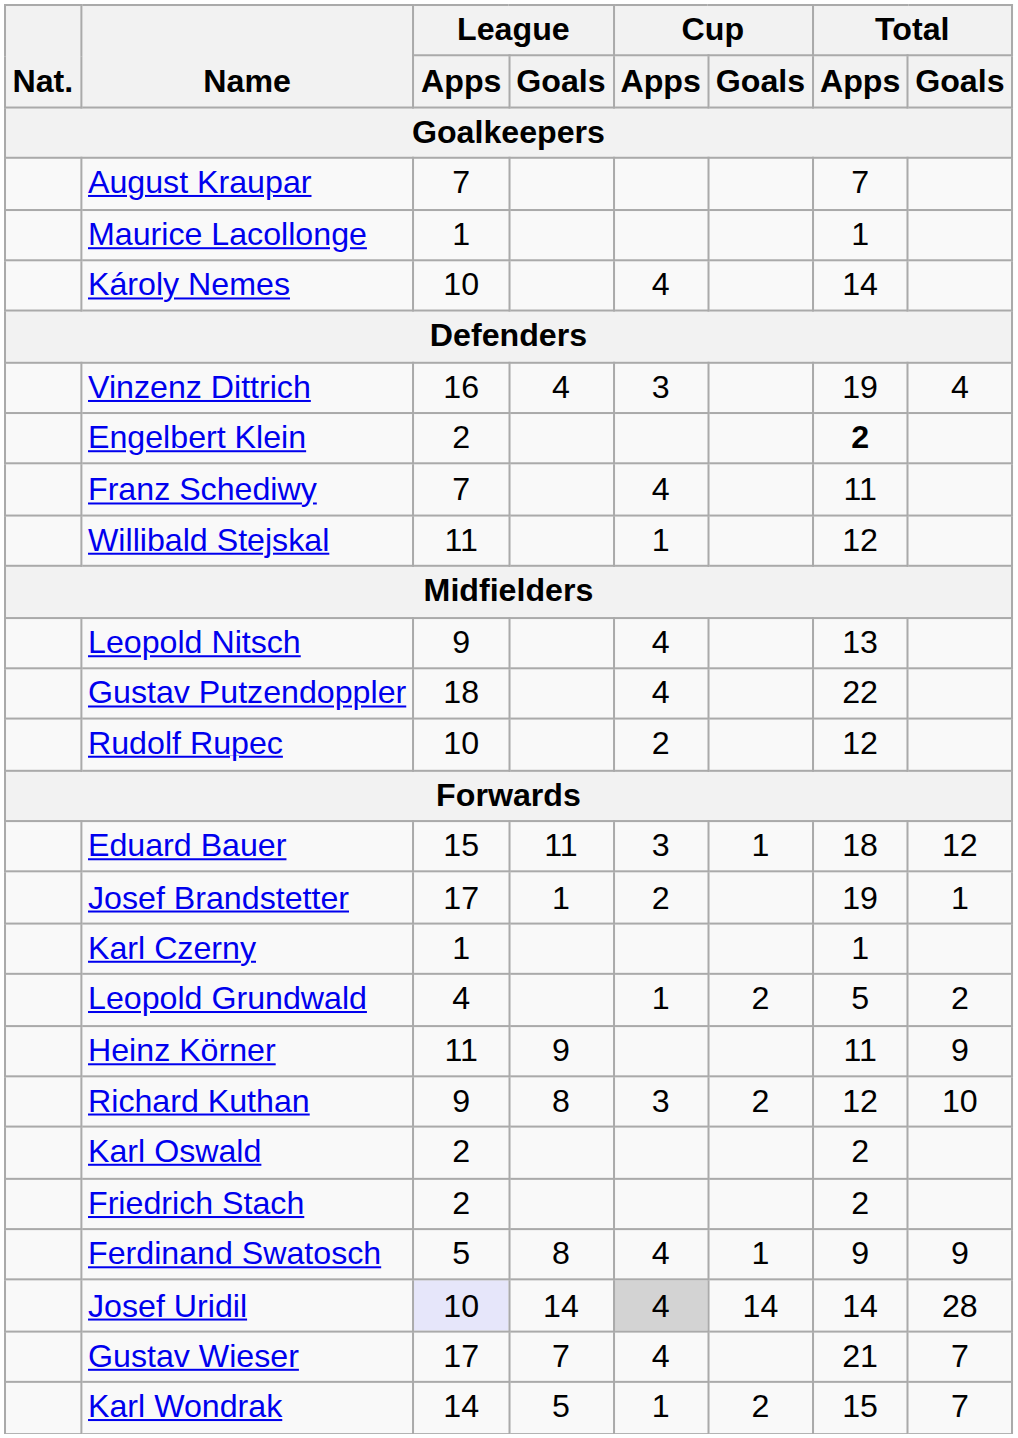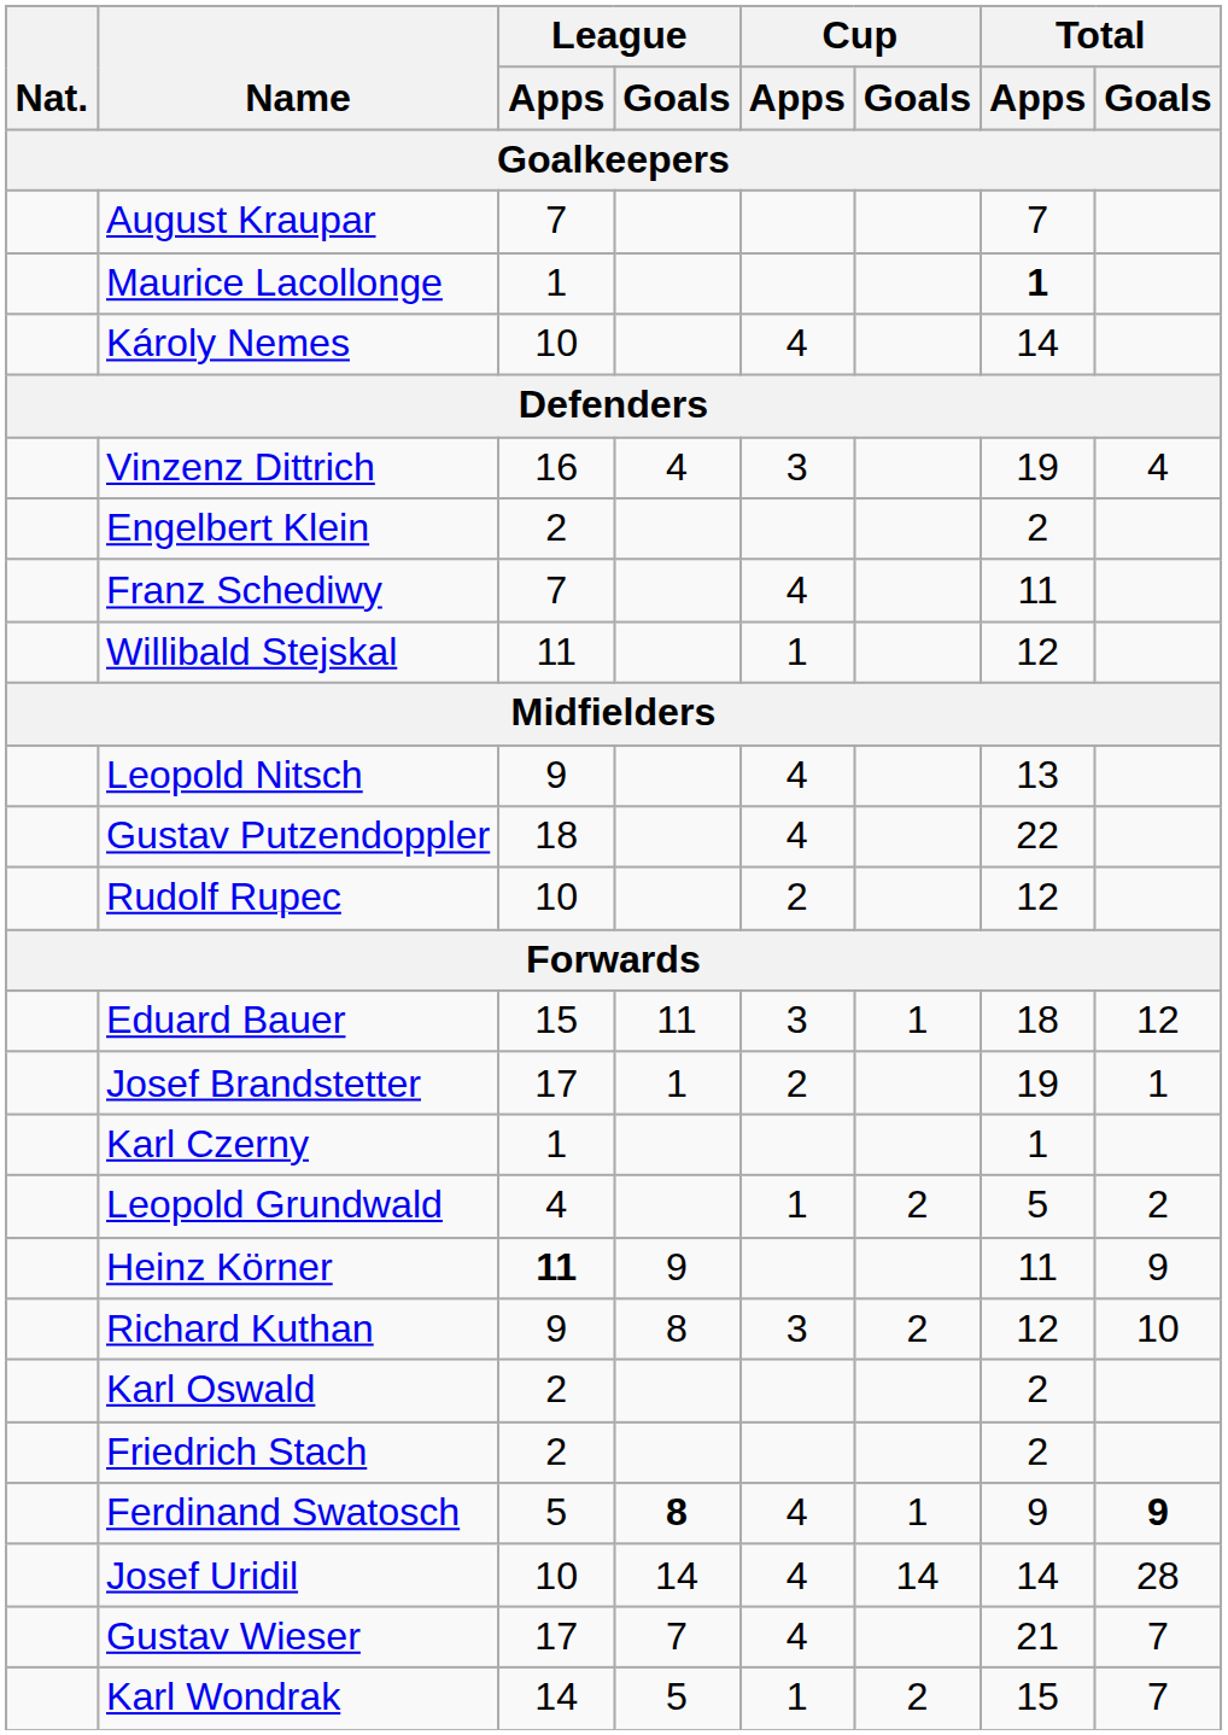Maurice Lacollonge | Total / Apps: normal -> bold
Engelbert Klein | Total / Apps: bold -> normal
Heinz Körner | League / Apps: normal -> bold
Ferdinand Swatosch | League / Goals: normal -> bold
Ferdinand Swatosch | Total / Goals: normal -> bold
Josef Uridil | League / Apps: lavender background -> no background
Josef Uridil | Cup / Apps: lightgrey background -> no background
